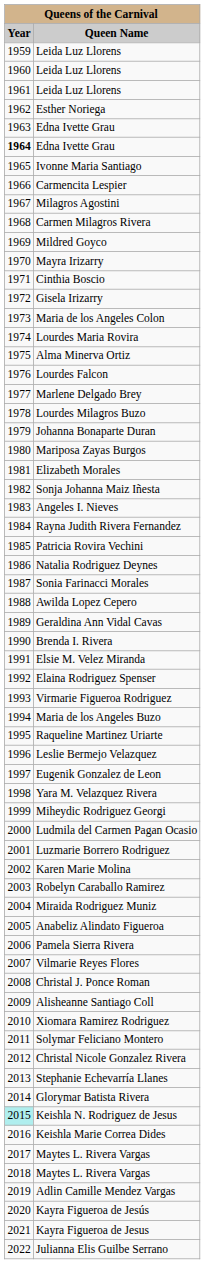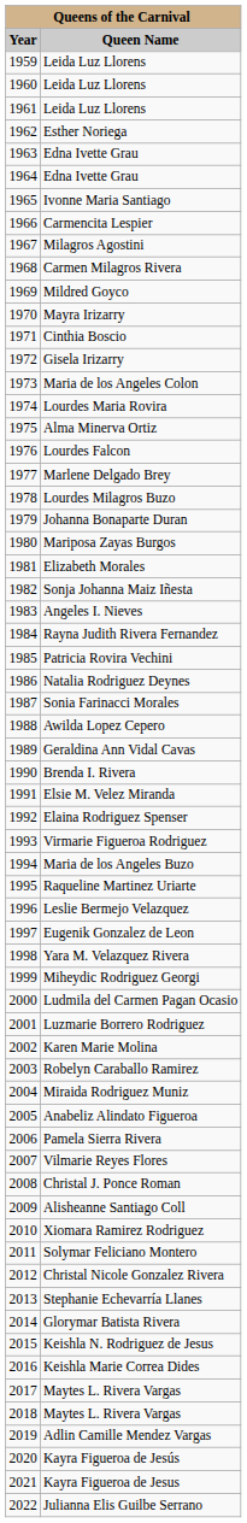row 8 | Year: bold -> normal
row 59 | Year: paleturquoise background -> no background
